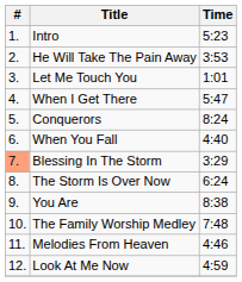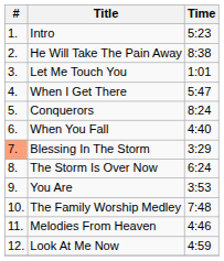He Will Take The Pain Away | Time: 3:53 -> 8:38
You Are | Time: 8:38 -> 3:53
